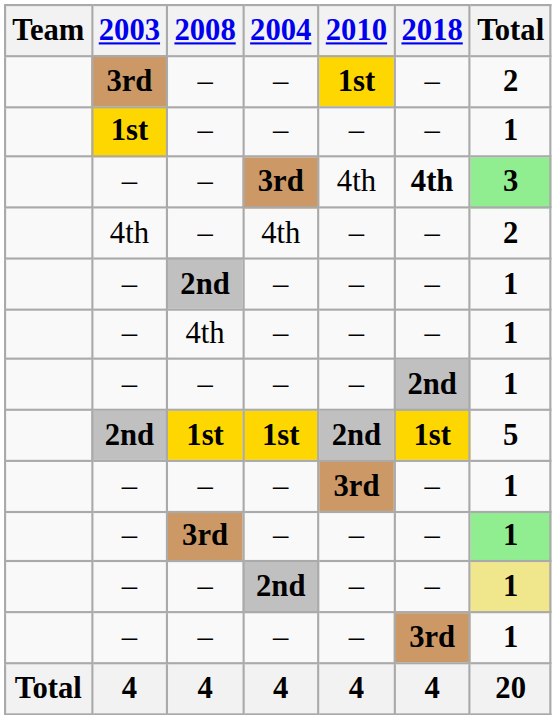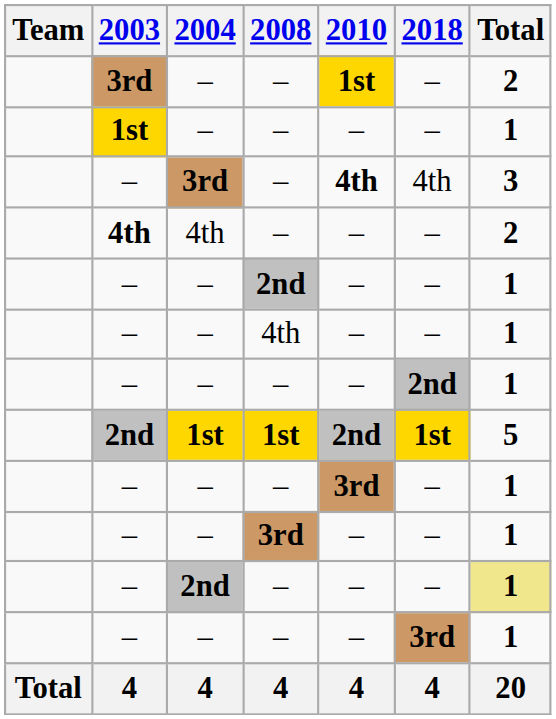columns swapped: 2004 <-> 2008
row 4 | 2010: normal -> bold
row 4 | 2018: bold -> normal
row 4 | Total: lightgreen background -> no background
row 5 | 2003: normal -> bold
row 11 | Total: lightgreen background -> no background
